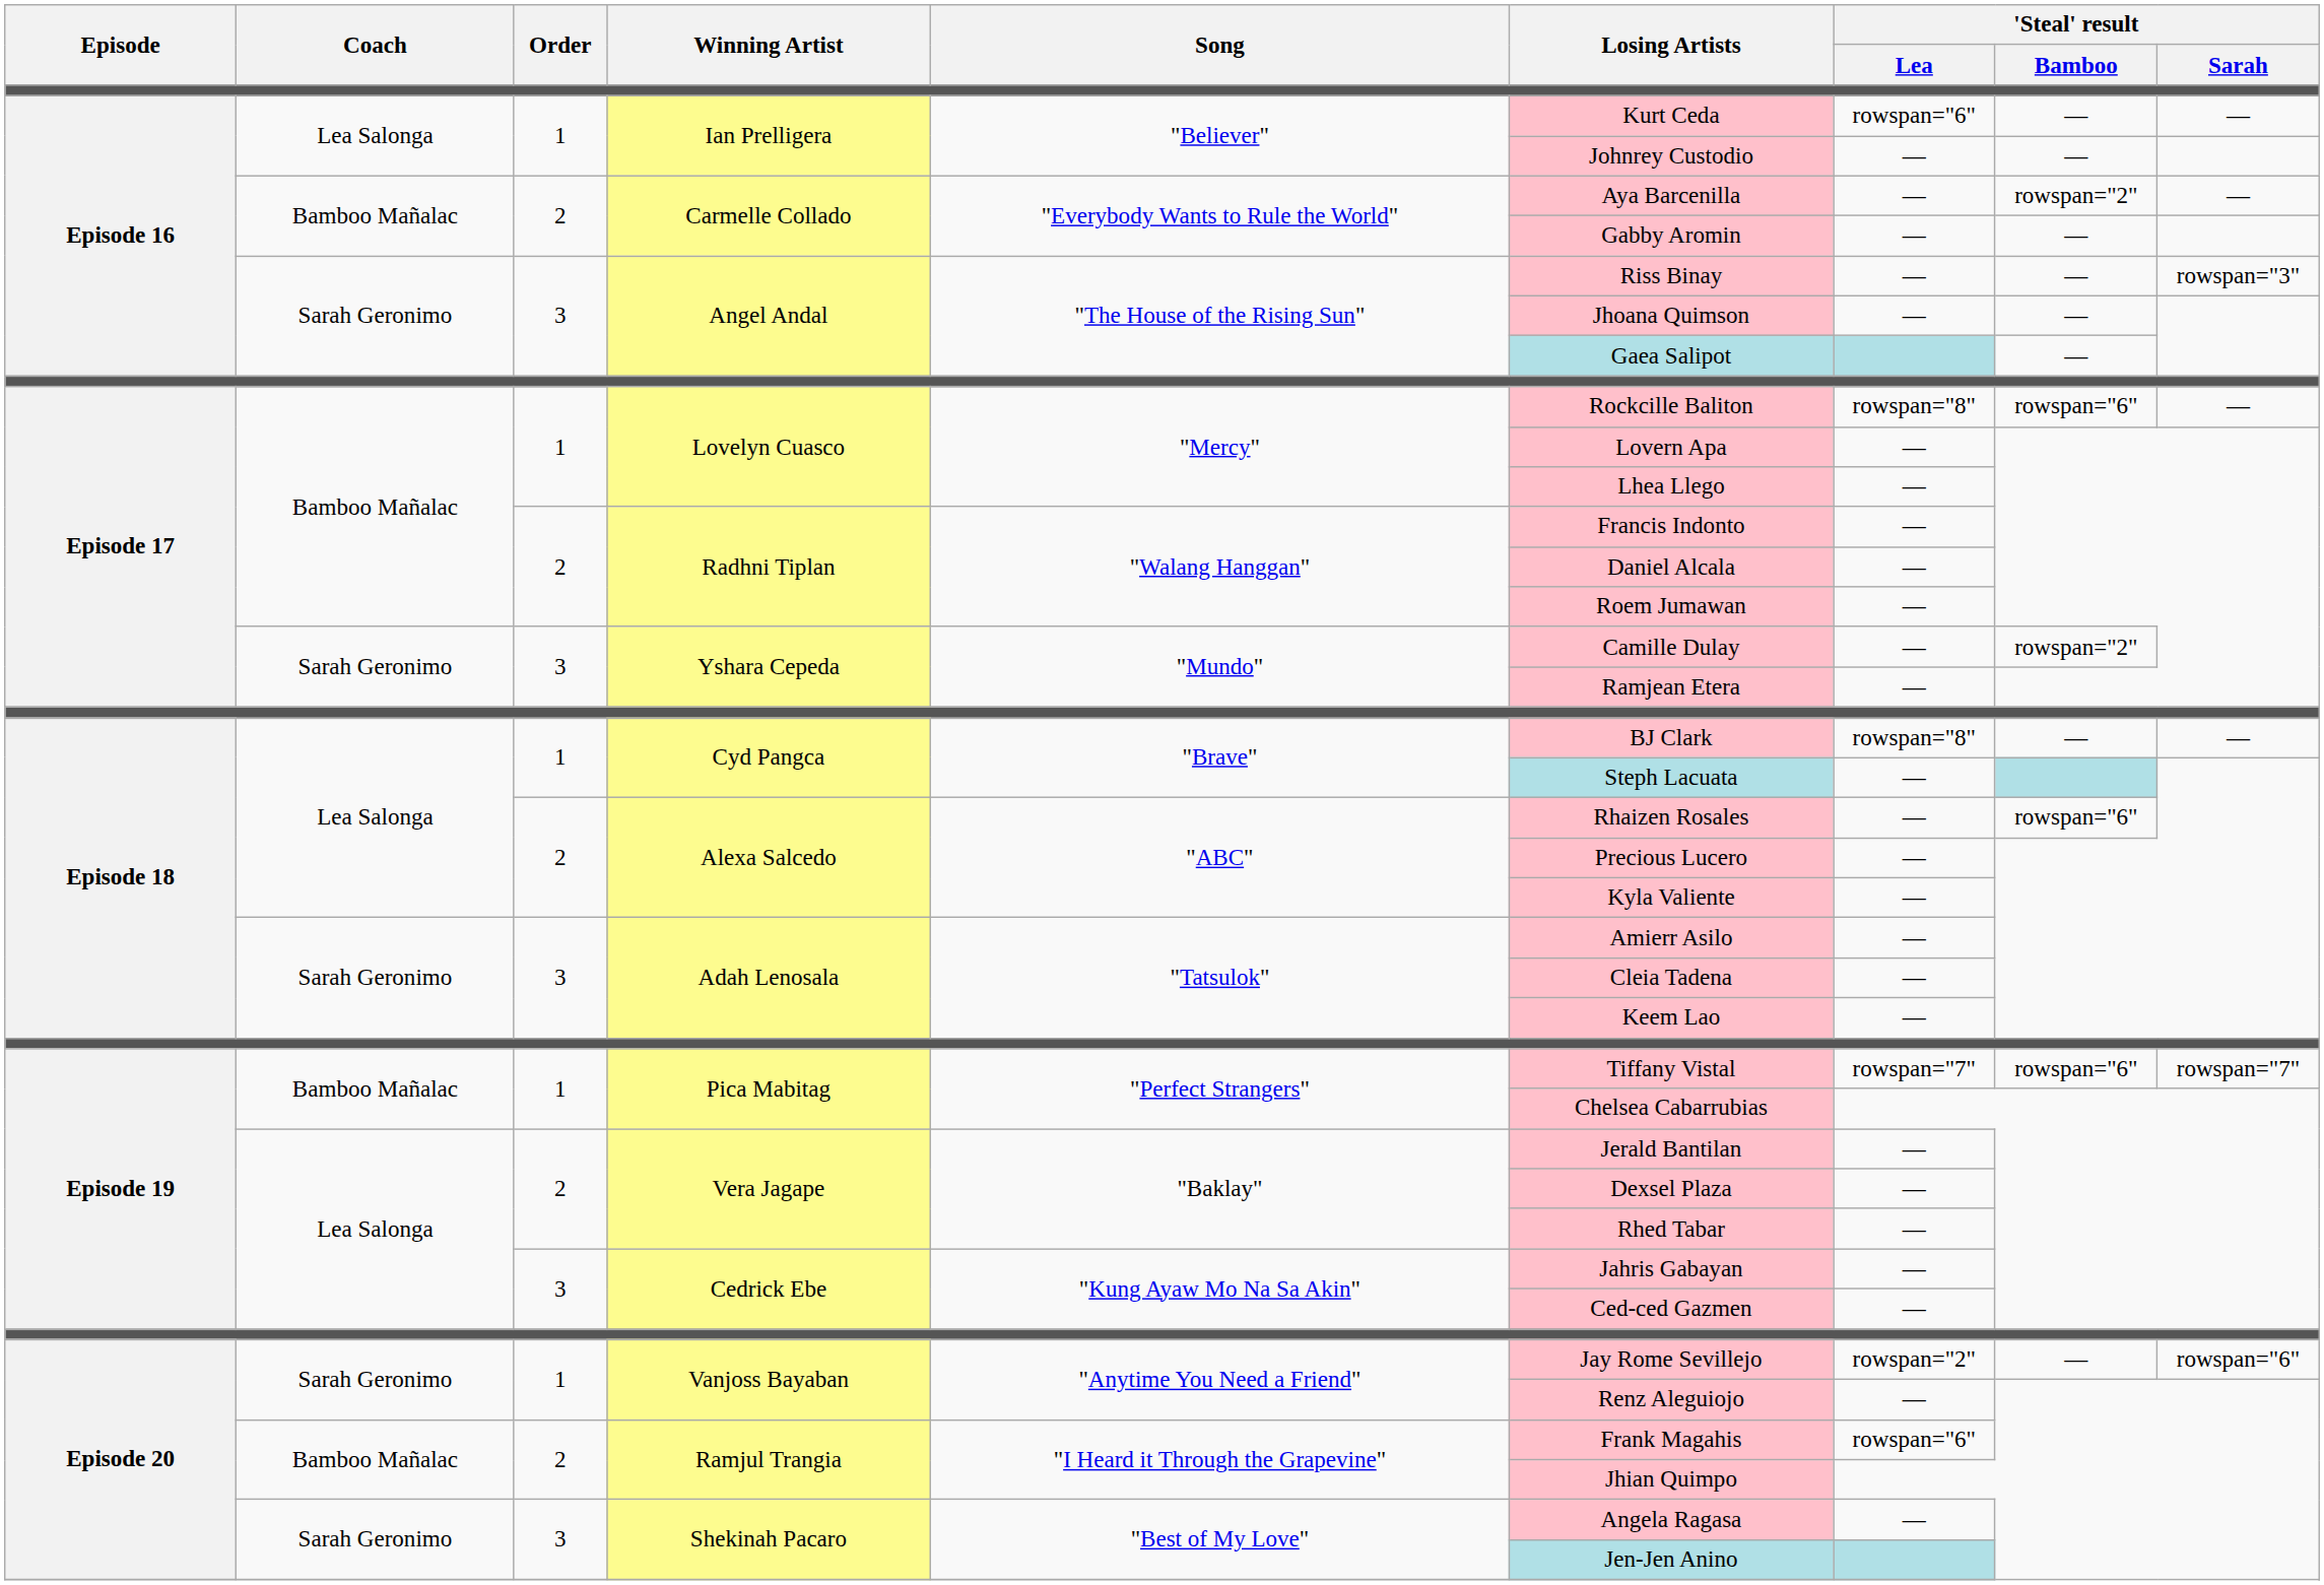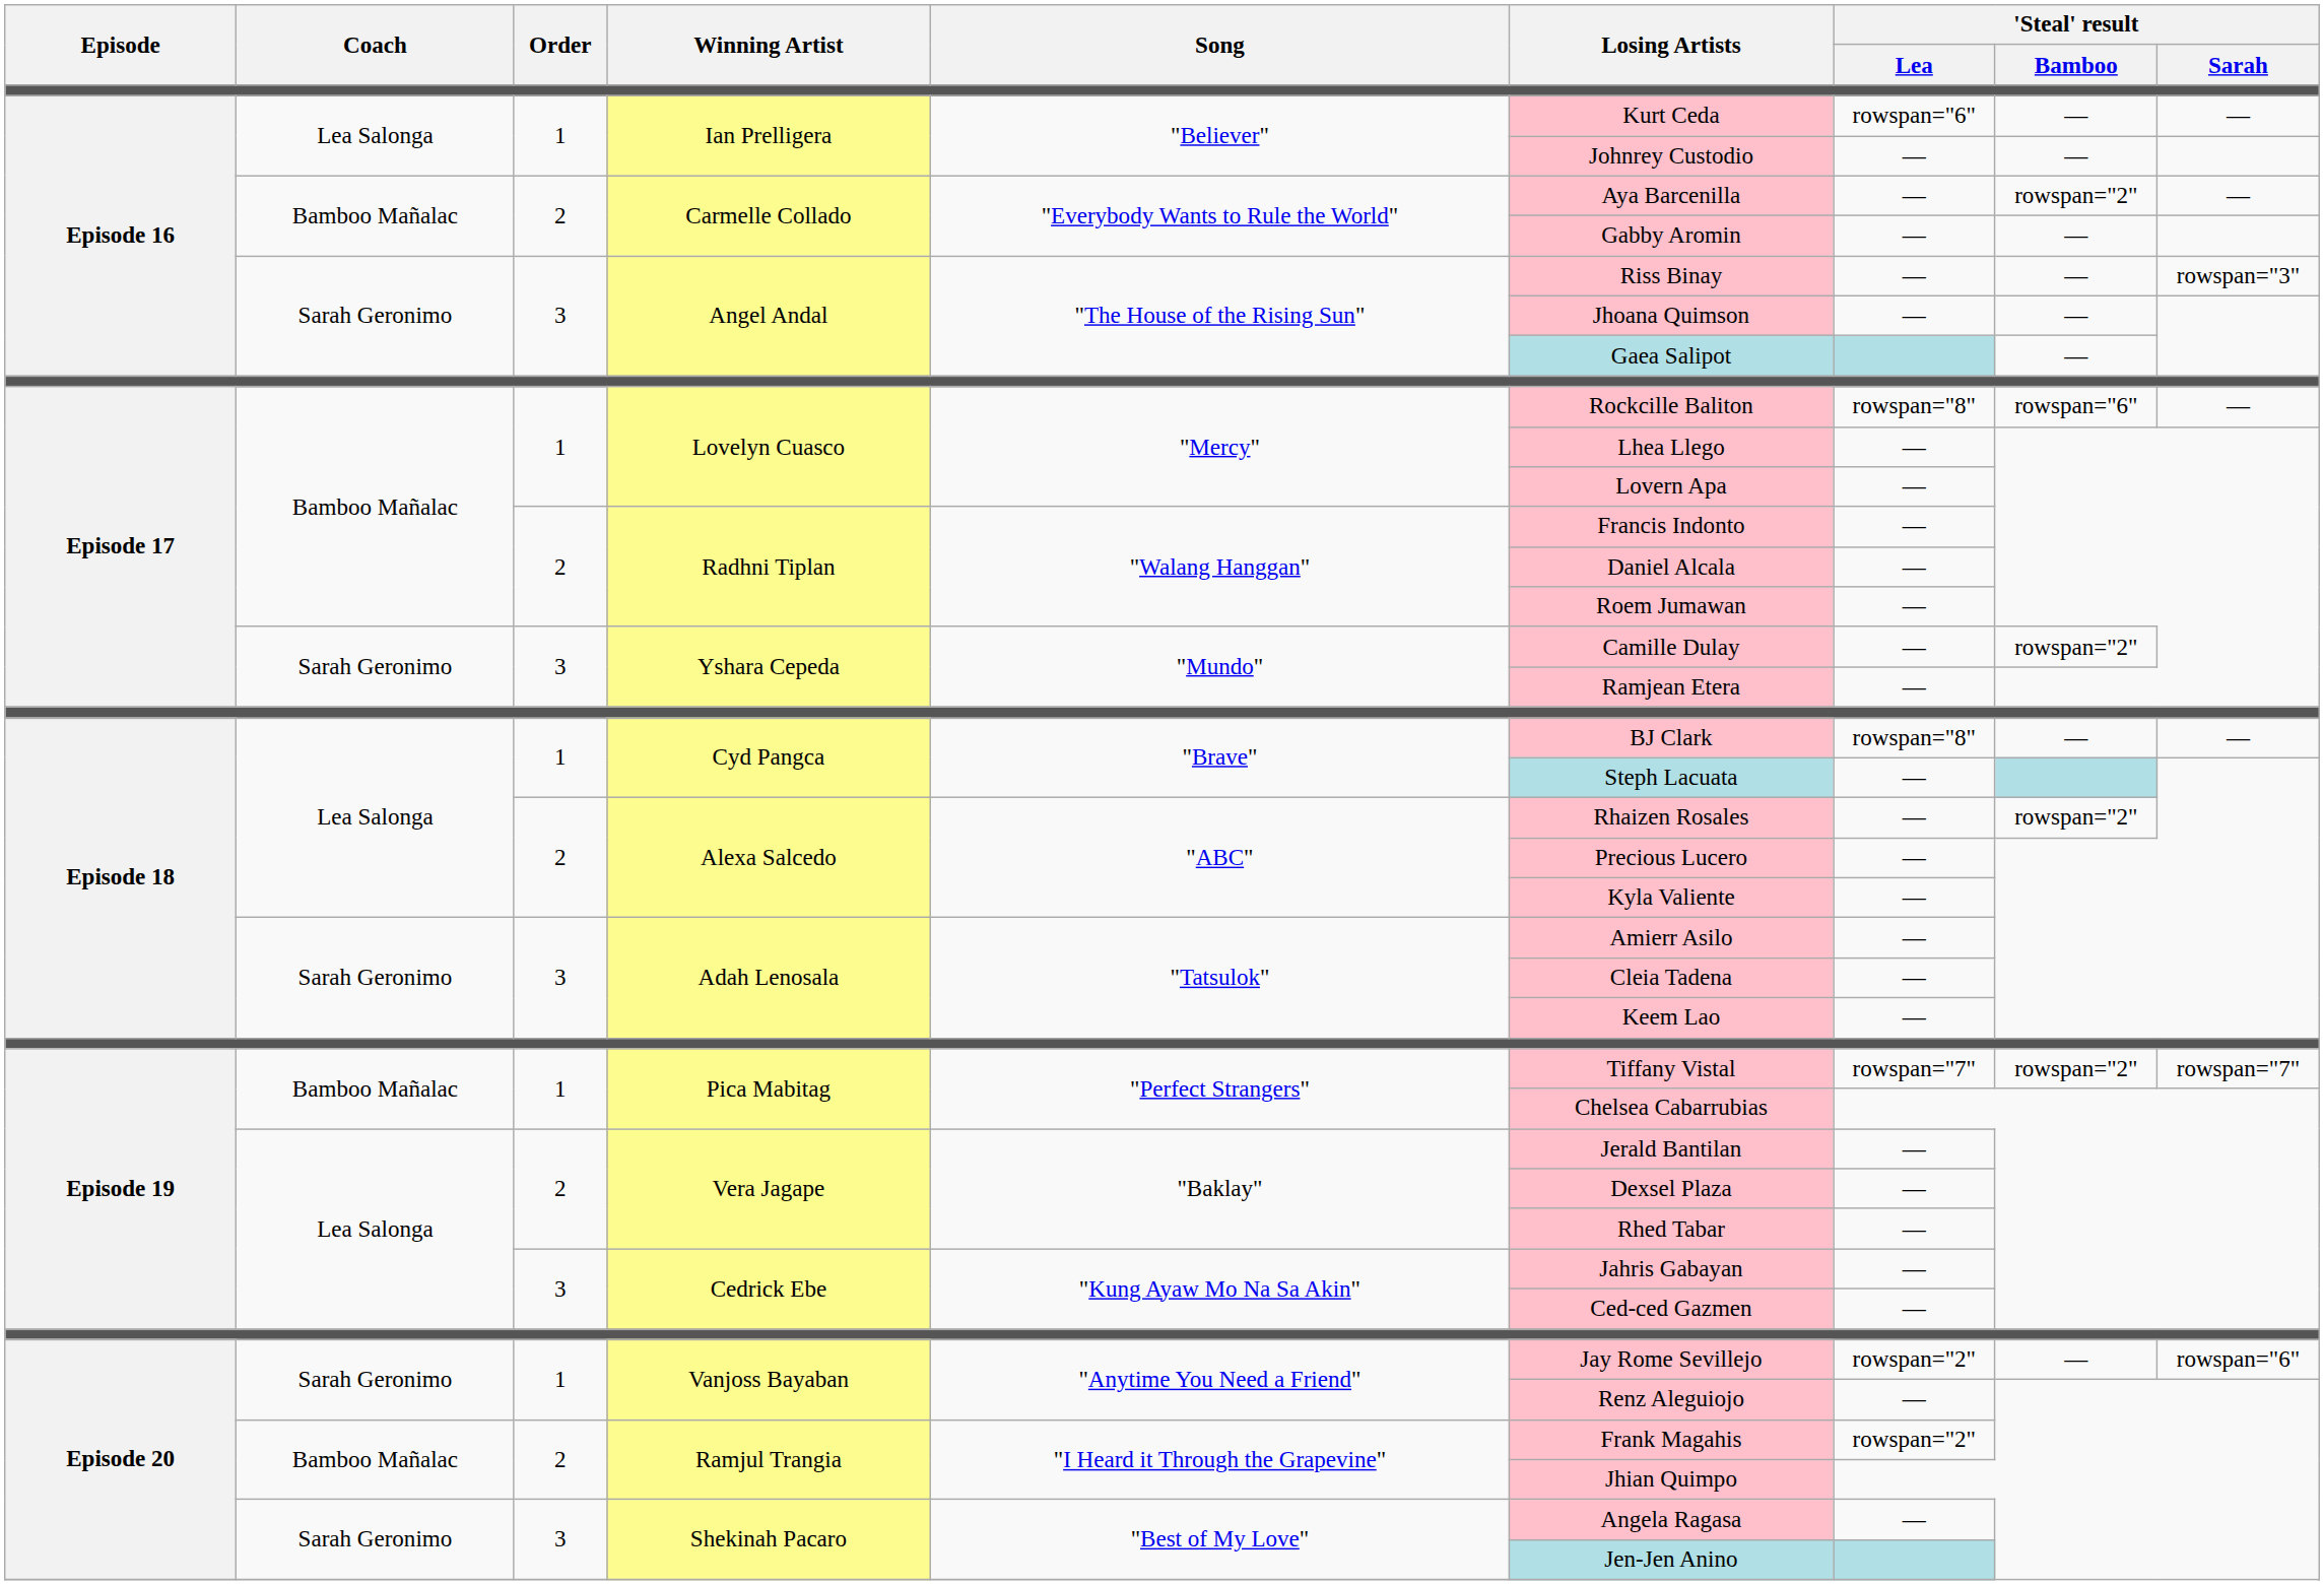row 13 | Losing Artists: Lovern Apa -> Lhea Llego
row 14 | Losing Artists: Lhea Llego -> Lovern Apa
row 23 | 'Steal' result / Bamboo: rowspan="6" -> rowspan="2"
row 30 | 'Steal' result / Bamboo: rowspan="6" -> rowspan="2"
row 40 | 'Steal' result / Lea: rowspan="6" -> rowspan="2"
